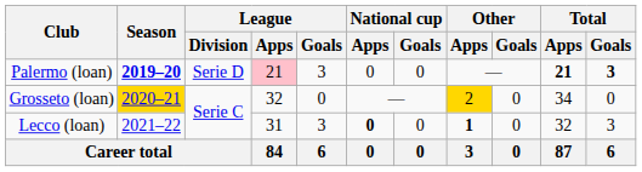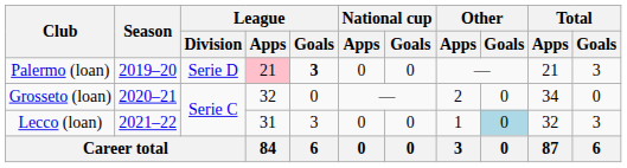Palermo (loan) | Season: bold -> normal
Palermo (loan) | League / Goals: normal -> bold
Palermo (loan) | Total / Apps: bold -> normal
Palermo (loan) | Total / Goals: bold -> normal
Grosseto (loan) | Season: gold background -> no background
Grosseto (loan) | Other / Apps: gold background -> no background
Lecco (loan) | National cup / Apps: bold -> normal
Lecco (loan) | Other / Apps: bold -> normal
Lecco (loan) | Other / Goals: no background -> lightblue background
